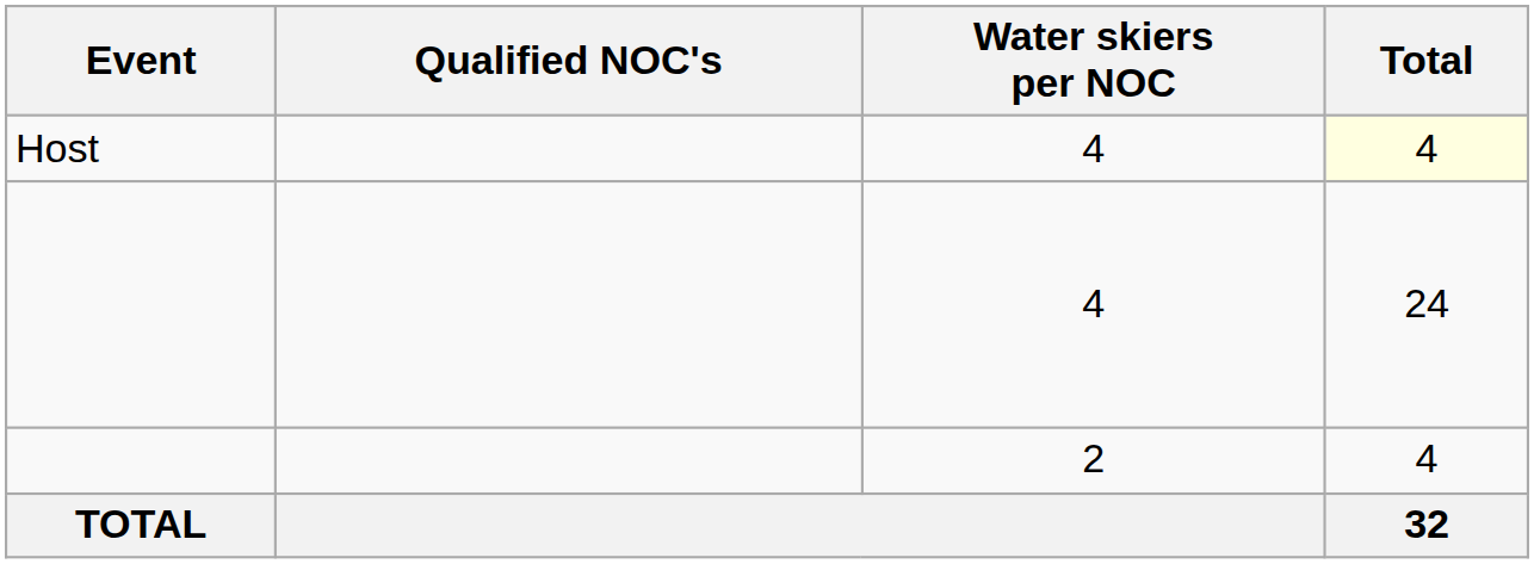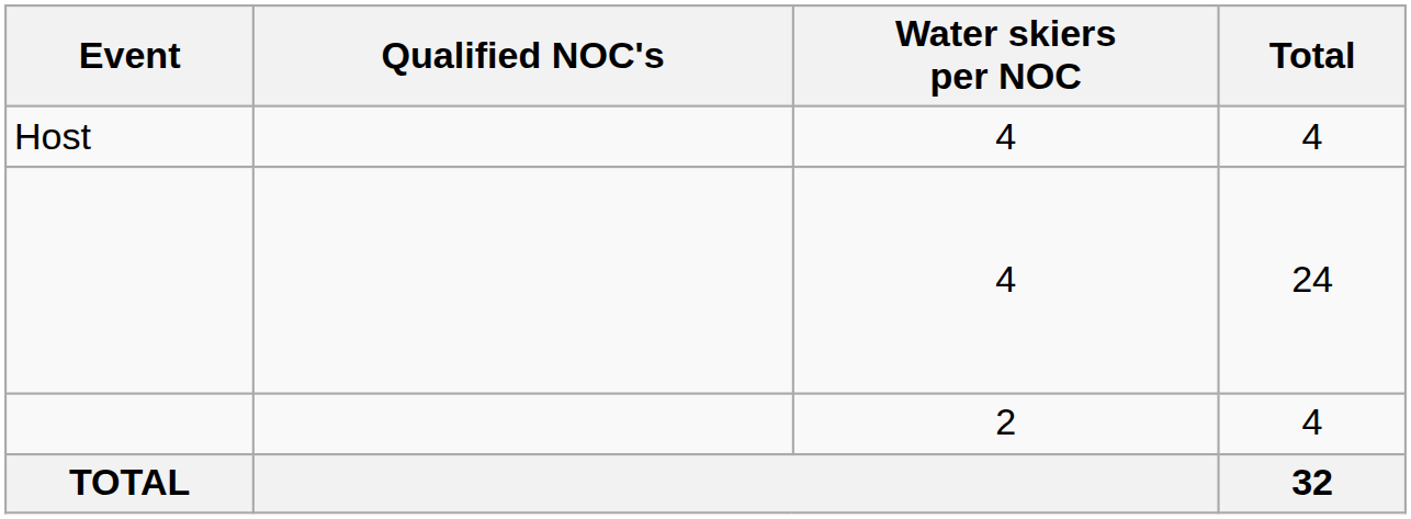Host | Total: lightyellow background -> no background
